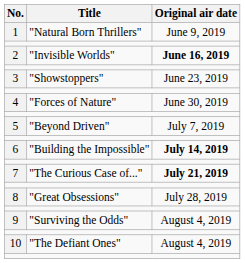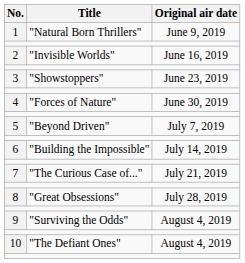2 | Original air date: bold -> normal
6 | Original air date: bold -> normal
7 | Original air date: bold -> normal
